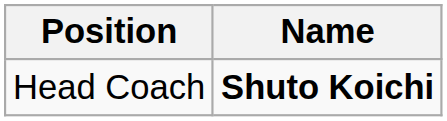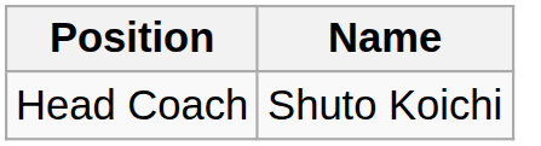Head Coach | Name: bold -> normal
